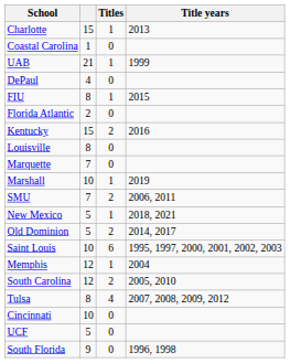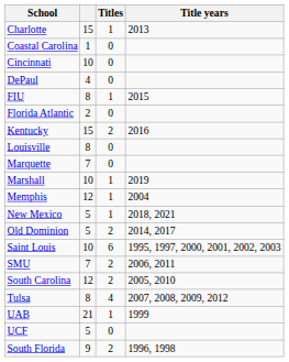rows swapped: Cincinnati <-> UAB
rows swapped: Memphis <-> SMU
South Florida | Titles: 0 -> 2
